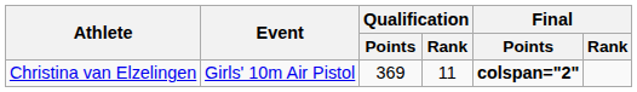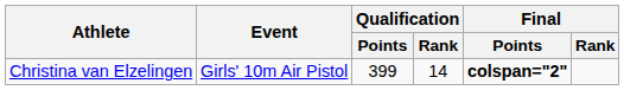Christina van Elzelingen | Qualification / Points: 369 -> 399
Christina van Elzelingen | Qualification / Rank: 11 -> 14
